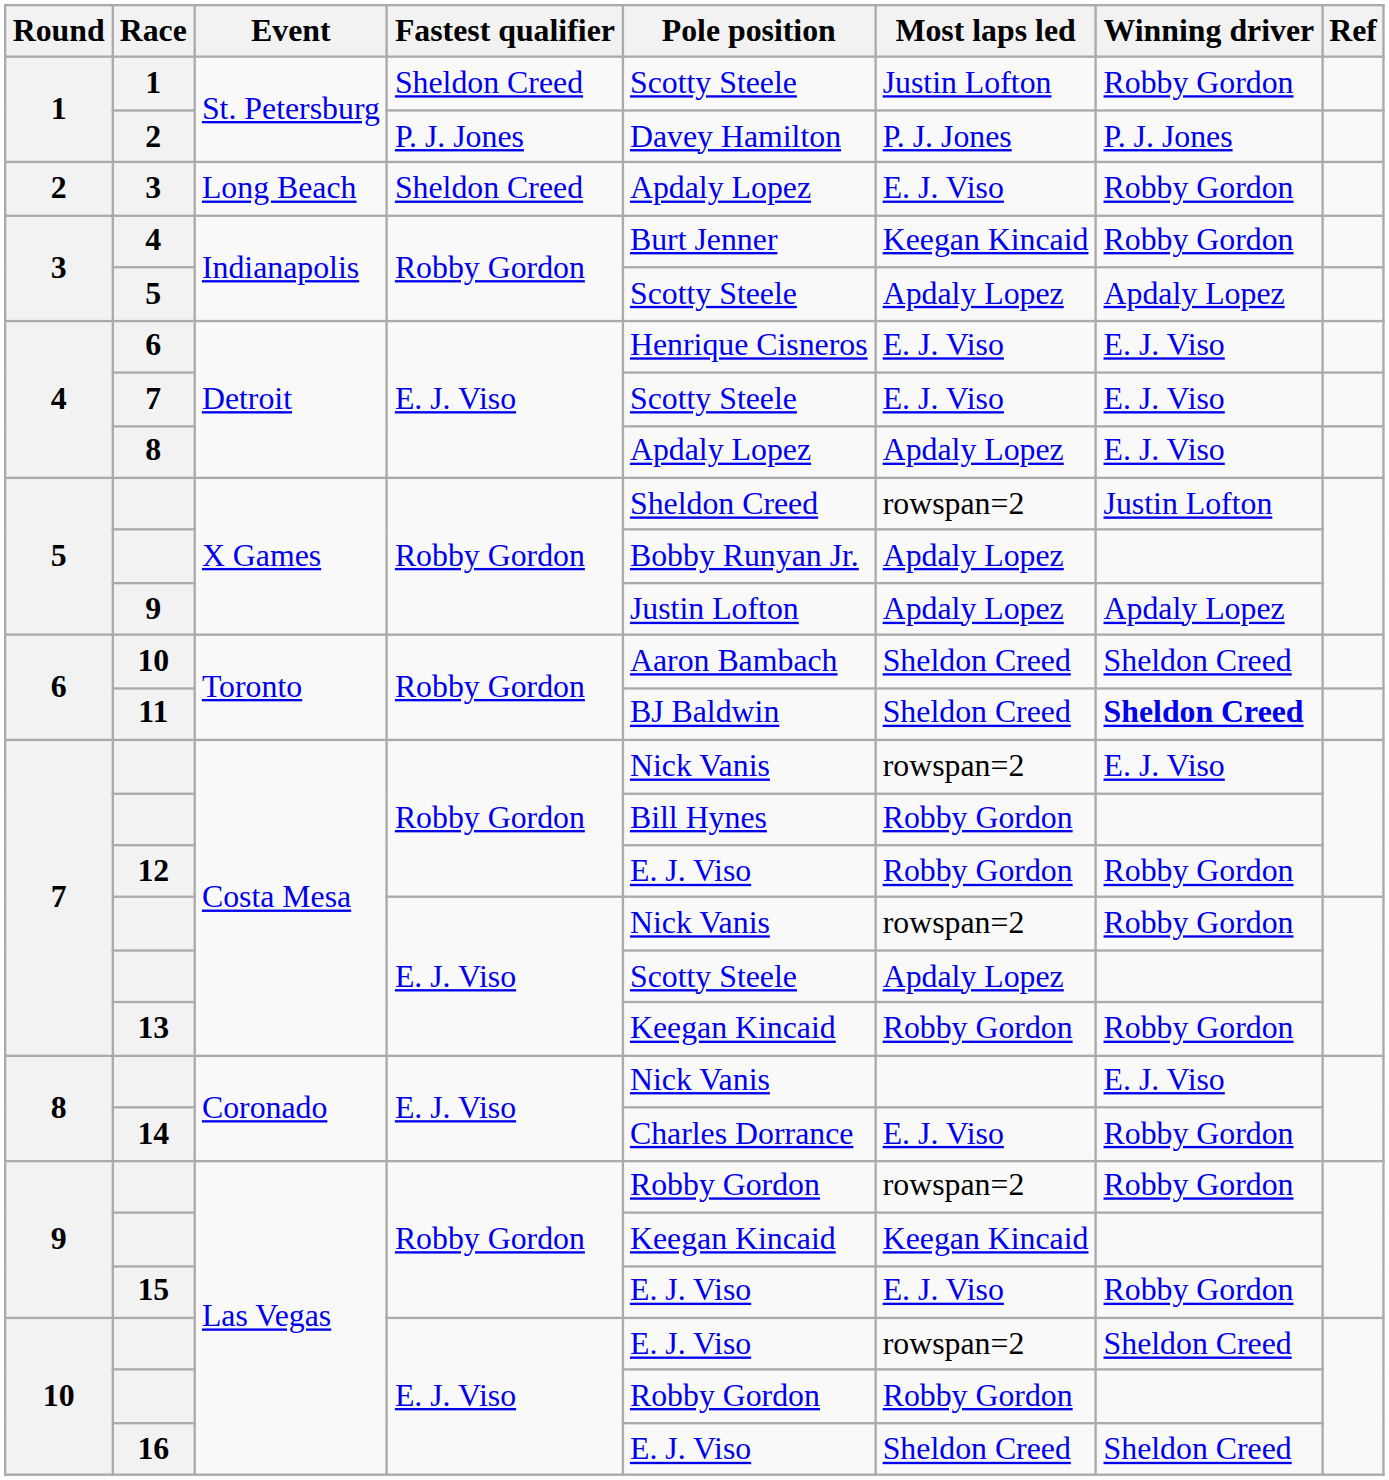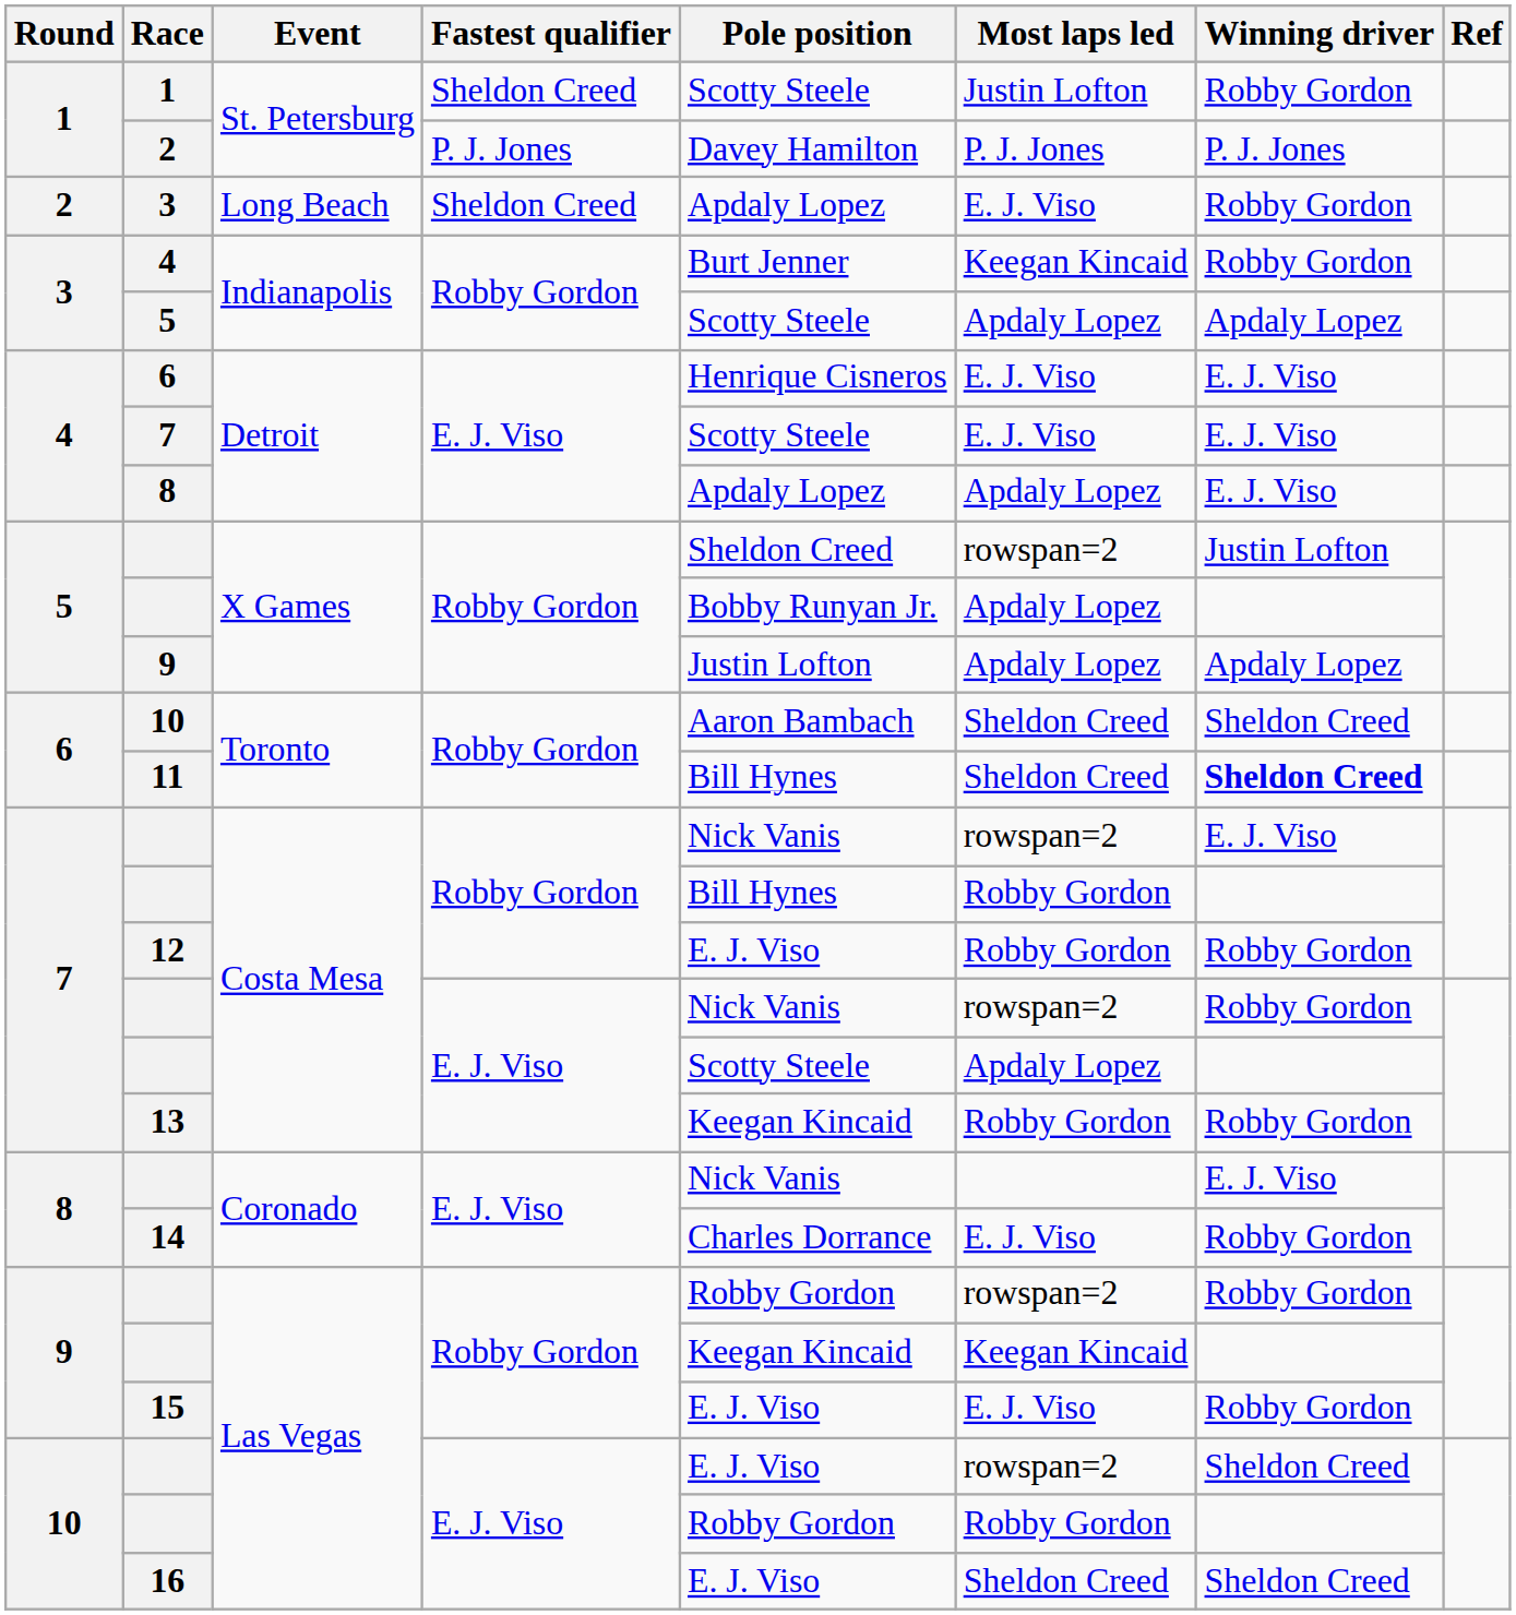11 | Pole position: BJ Baldwin -> Bill Hynes
